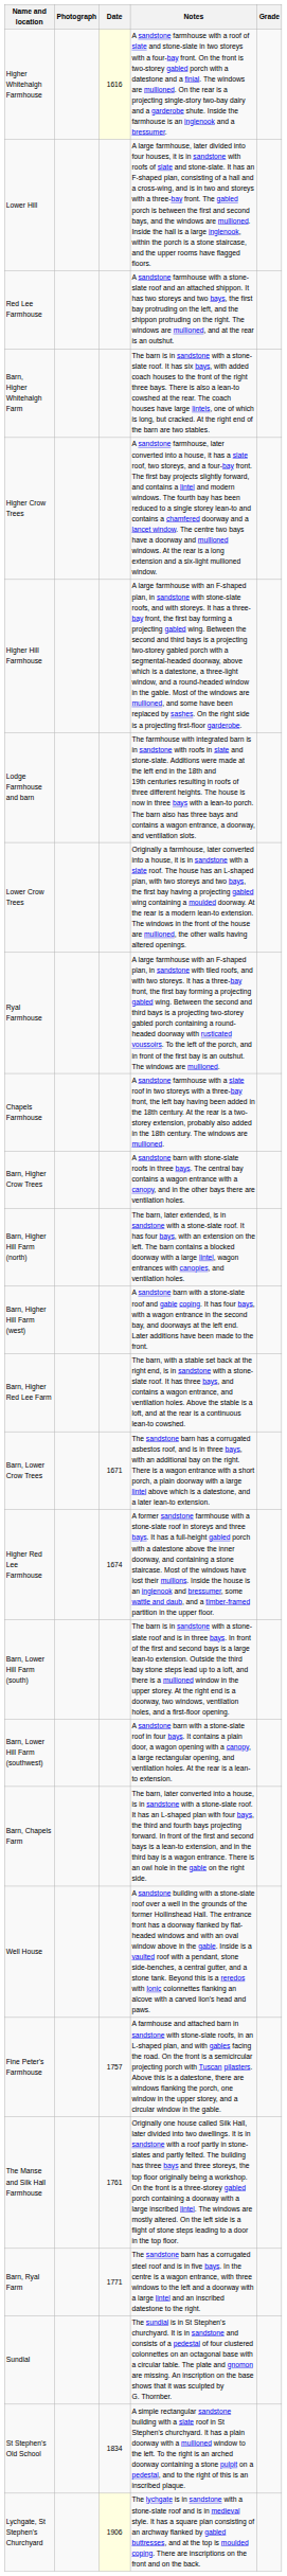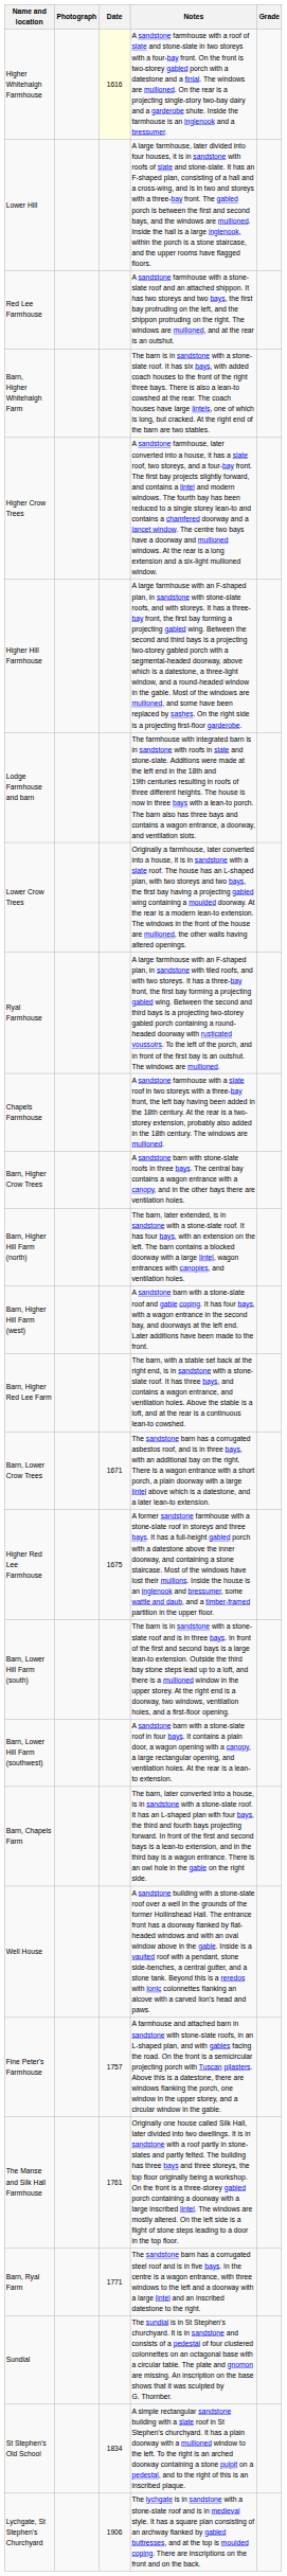Higher Red Lee Farmhouse | Date: 1674 -> 1675
Lychgate, St Stephen's Churchyard | Date: lightyellow background -> no background
